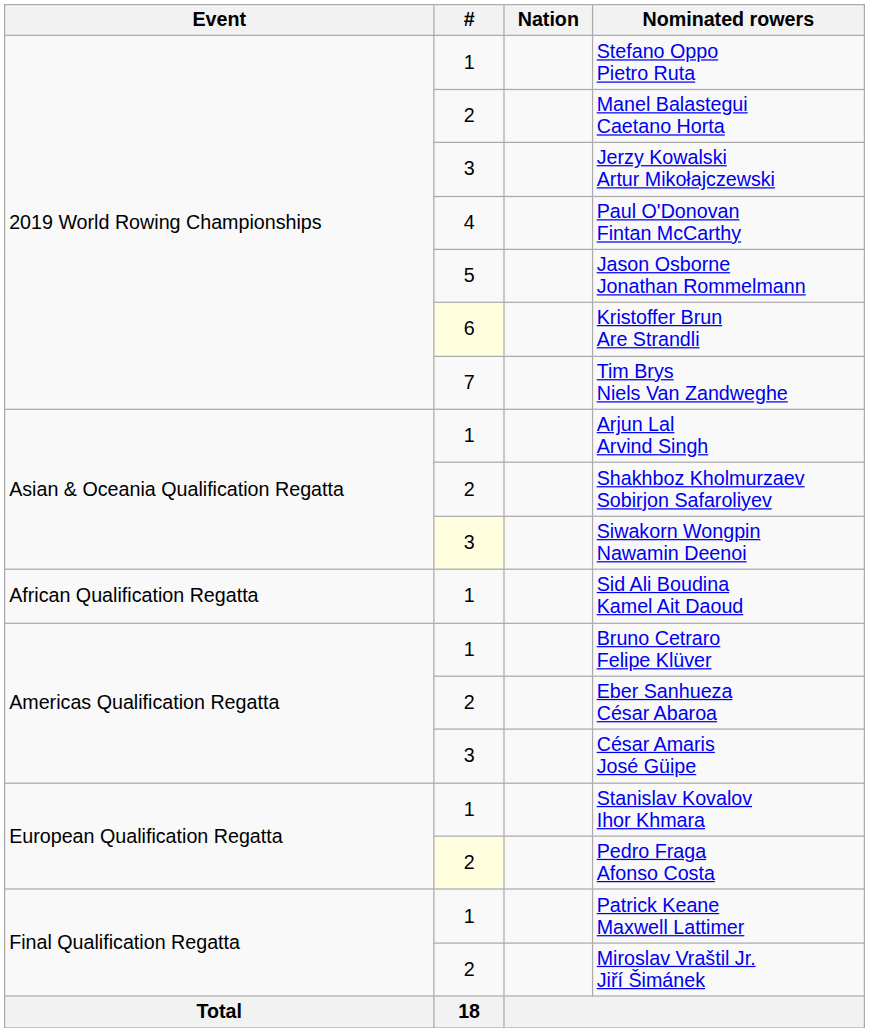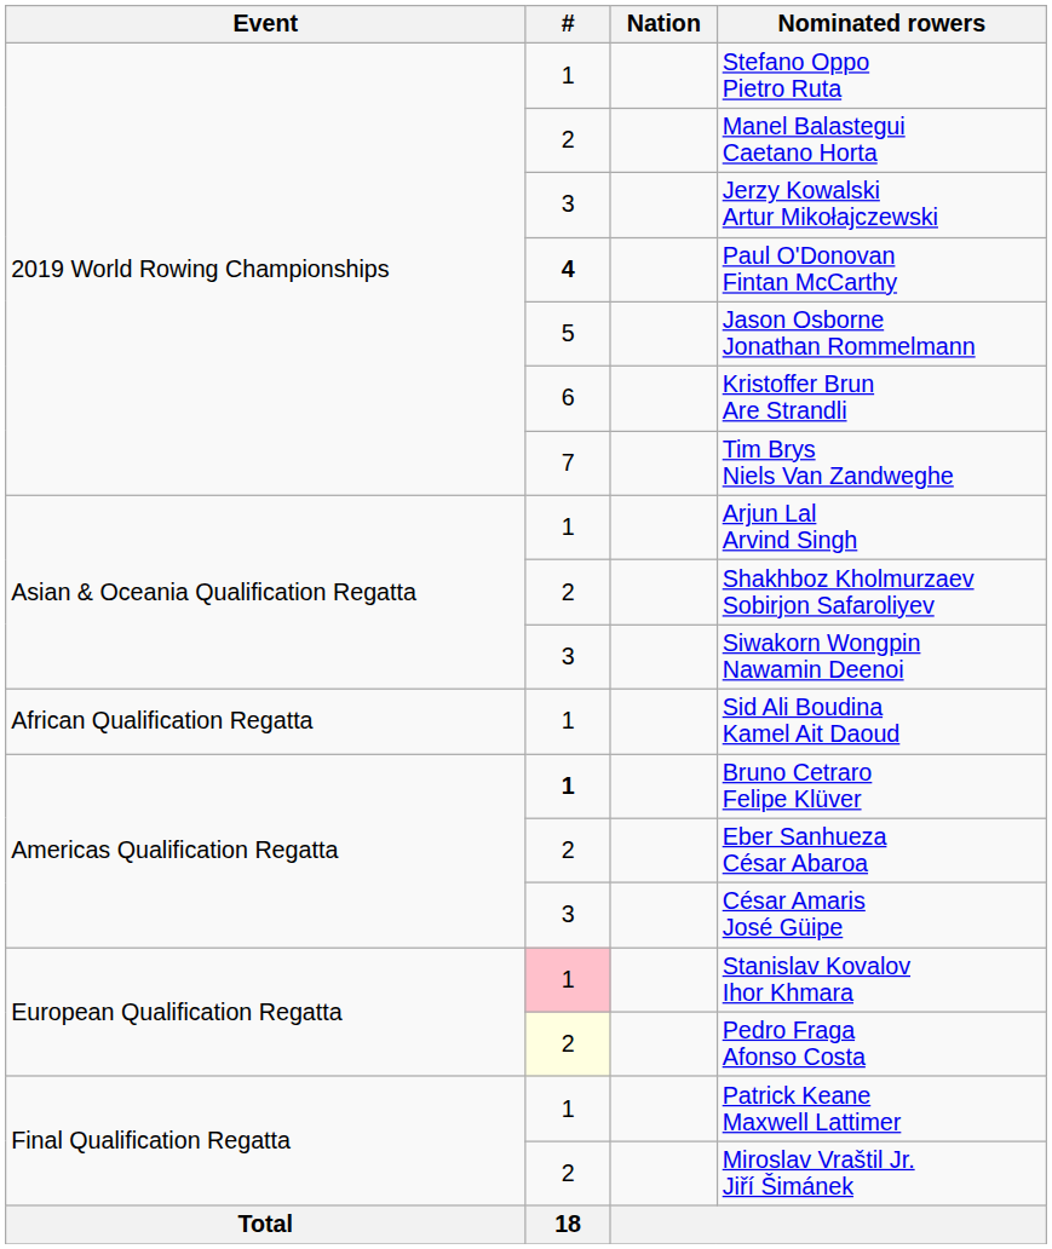Paul O'Donovan Fintan McCarthy | #: normal -> bold
Kristoffer Brun Are Strandli | #: lightyellow background -> no background
Siwakorn Wongpin Nawamin Deenoi | #: lightyellow background -> no background
Bruno Cetraro Felipe Klüver | #: normal -> bold
Stanislav Kovalov Ihor Khmara | #: no background -> pink background
